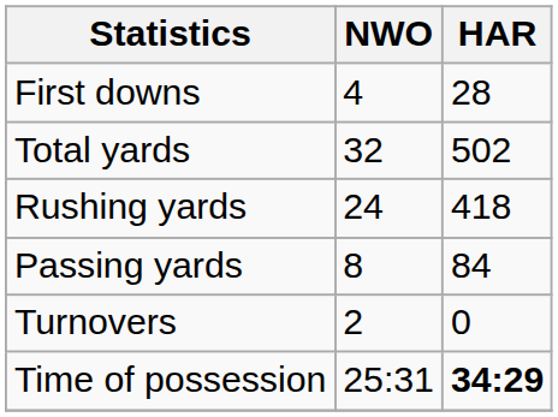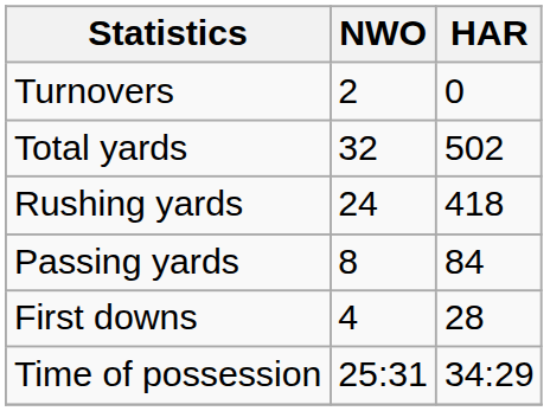rows swapped: First downs <-> Turnovers
Time of possession | HAR: bold -> normal
